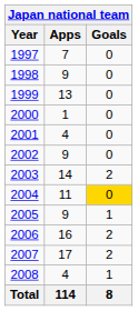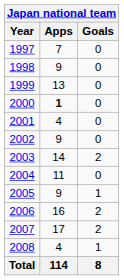2000 | Apps: normal -> bold
2004 | Goals: gold background -> no background
